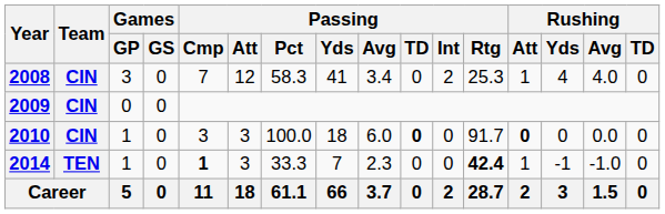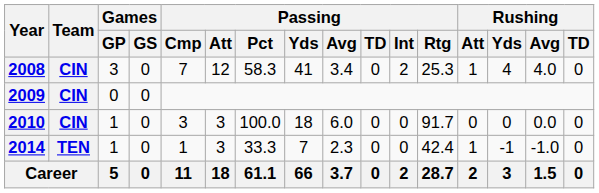2010 | Passing / TD: bold -> normal
2010 | Rushing / Att: bold -> normal
2014 | Passing / Cmp: bold -> normal
2014 | Passing / Rtg: bold -> normal
